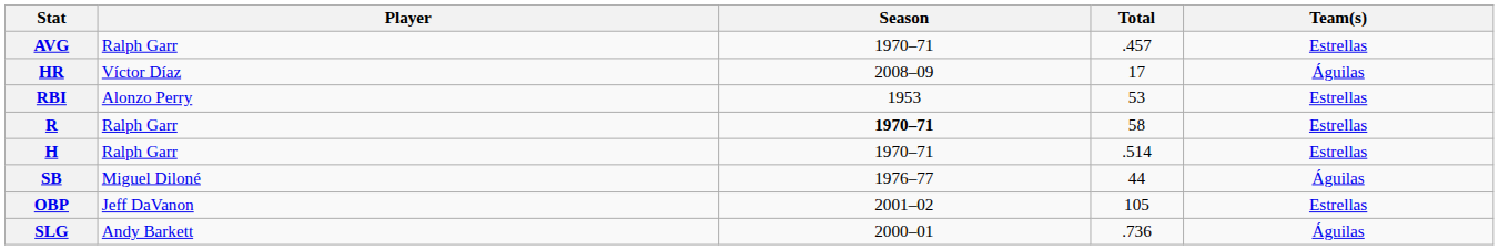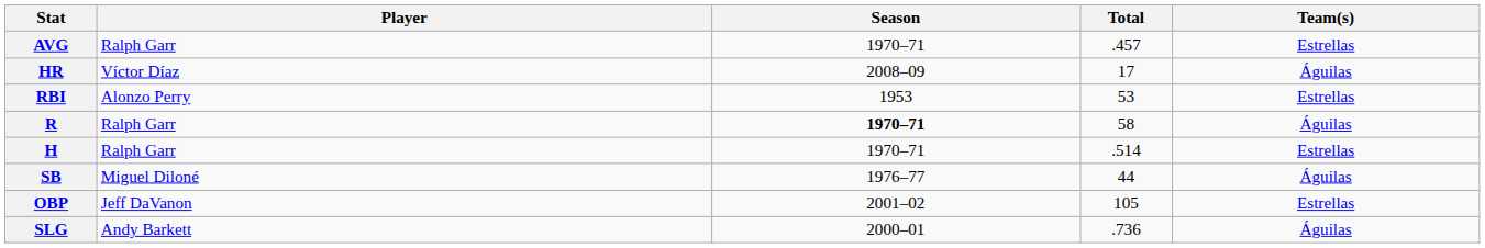R | Team(s): Estrellas -> Águilas
